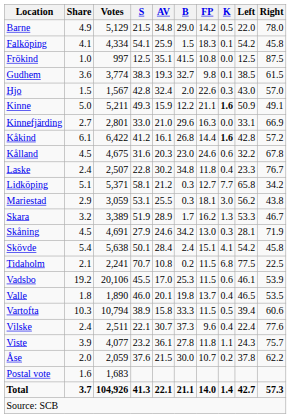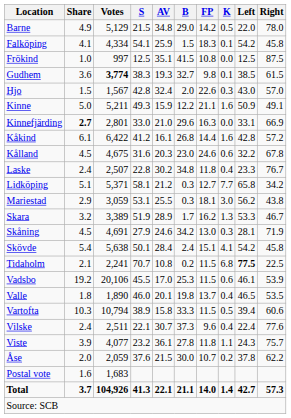Gudhem | Votes: normal -> bold
Kinne | K: bold -> normal
Kinnefjärding | Share: normal -> bold
Kåkind | K: bold -> normal
Tidaholm | Left: normal -> bold
